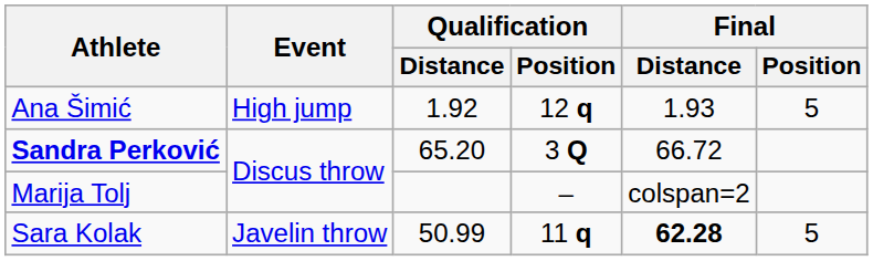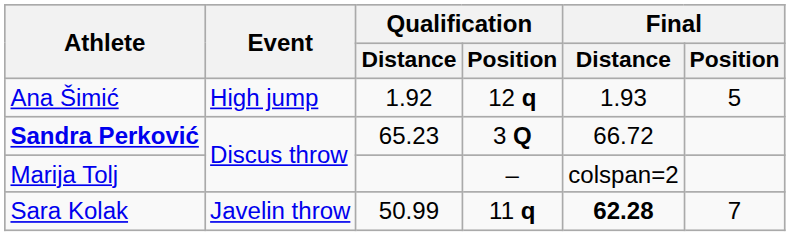Sandra Perković | Qualification / Distance: 65.20 -> 65.23
Sara Kolak | Final / Position: 5 -> 7
